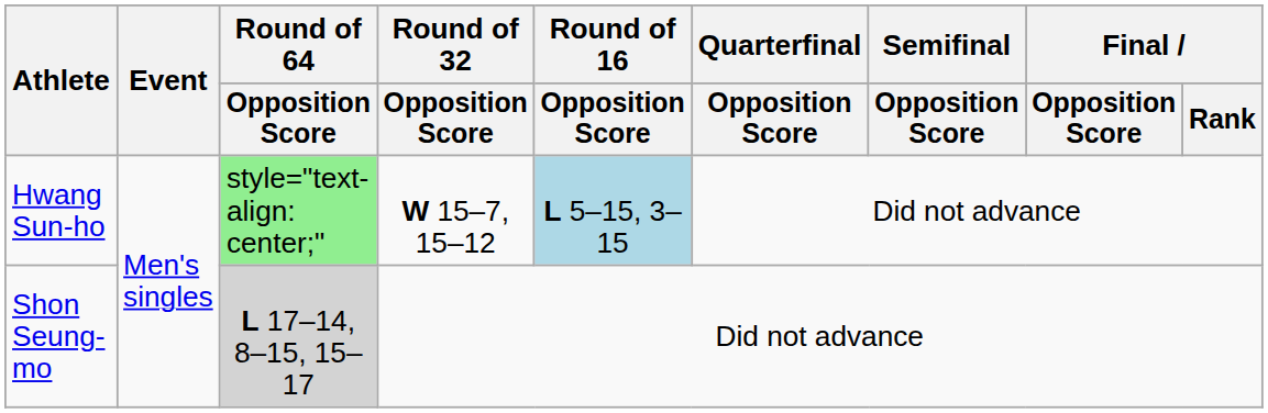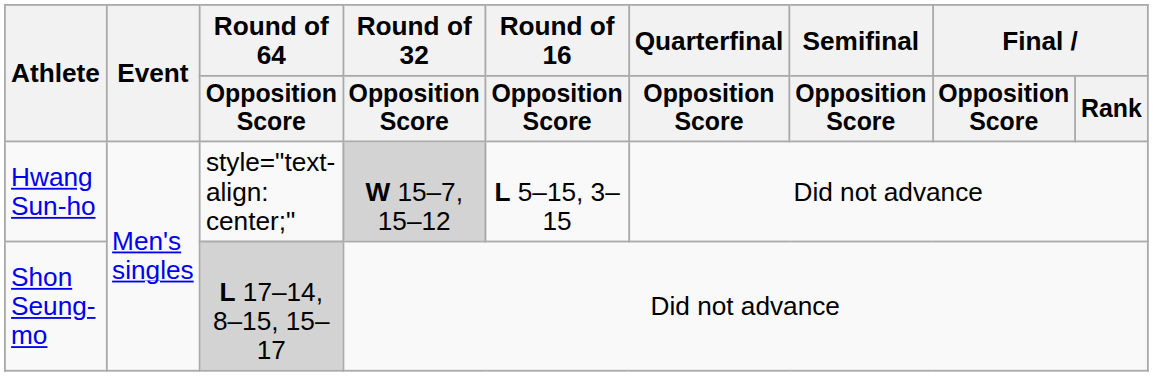Hwang Sun-ho | Round of 64 / Opposition Score: lightgreen background -> no background
Hwang Sun-ho | Round of 32 / Opposition Score: no background -> lightgrey background
Hwang Sun-ho | Round of 16 / Opposition Score: lightblue background -> no background
